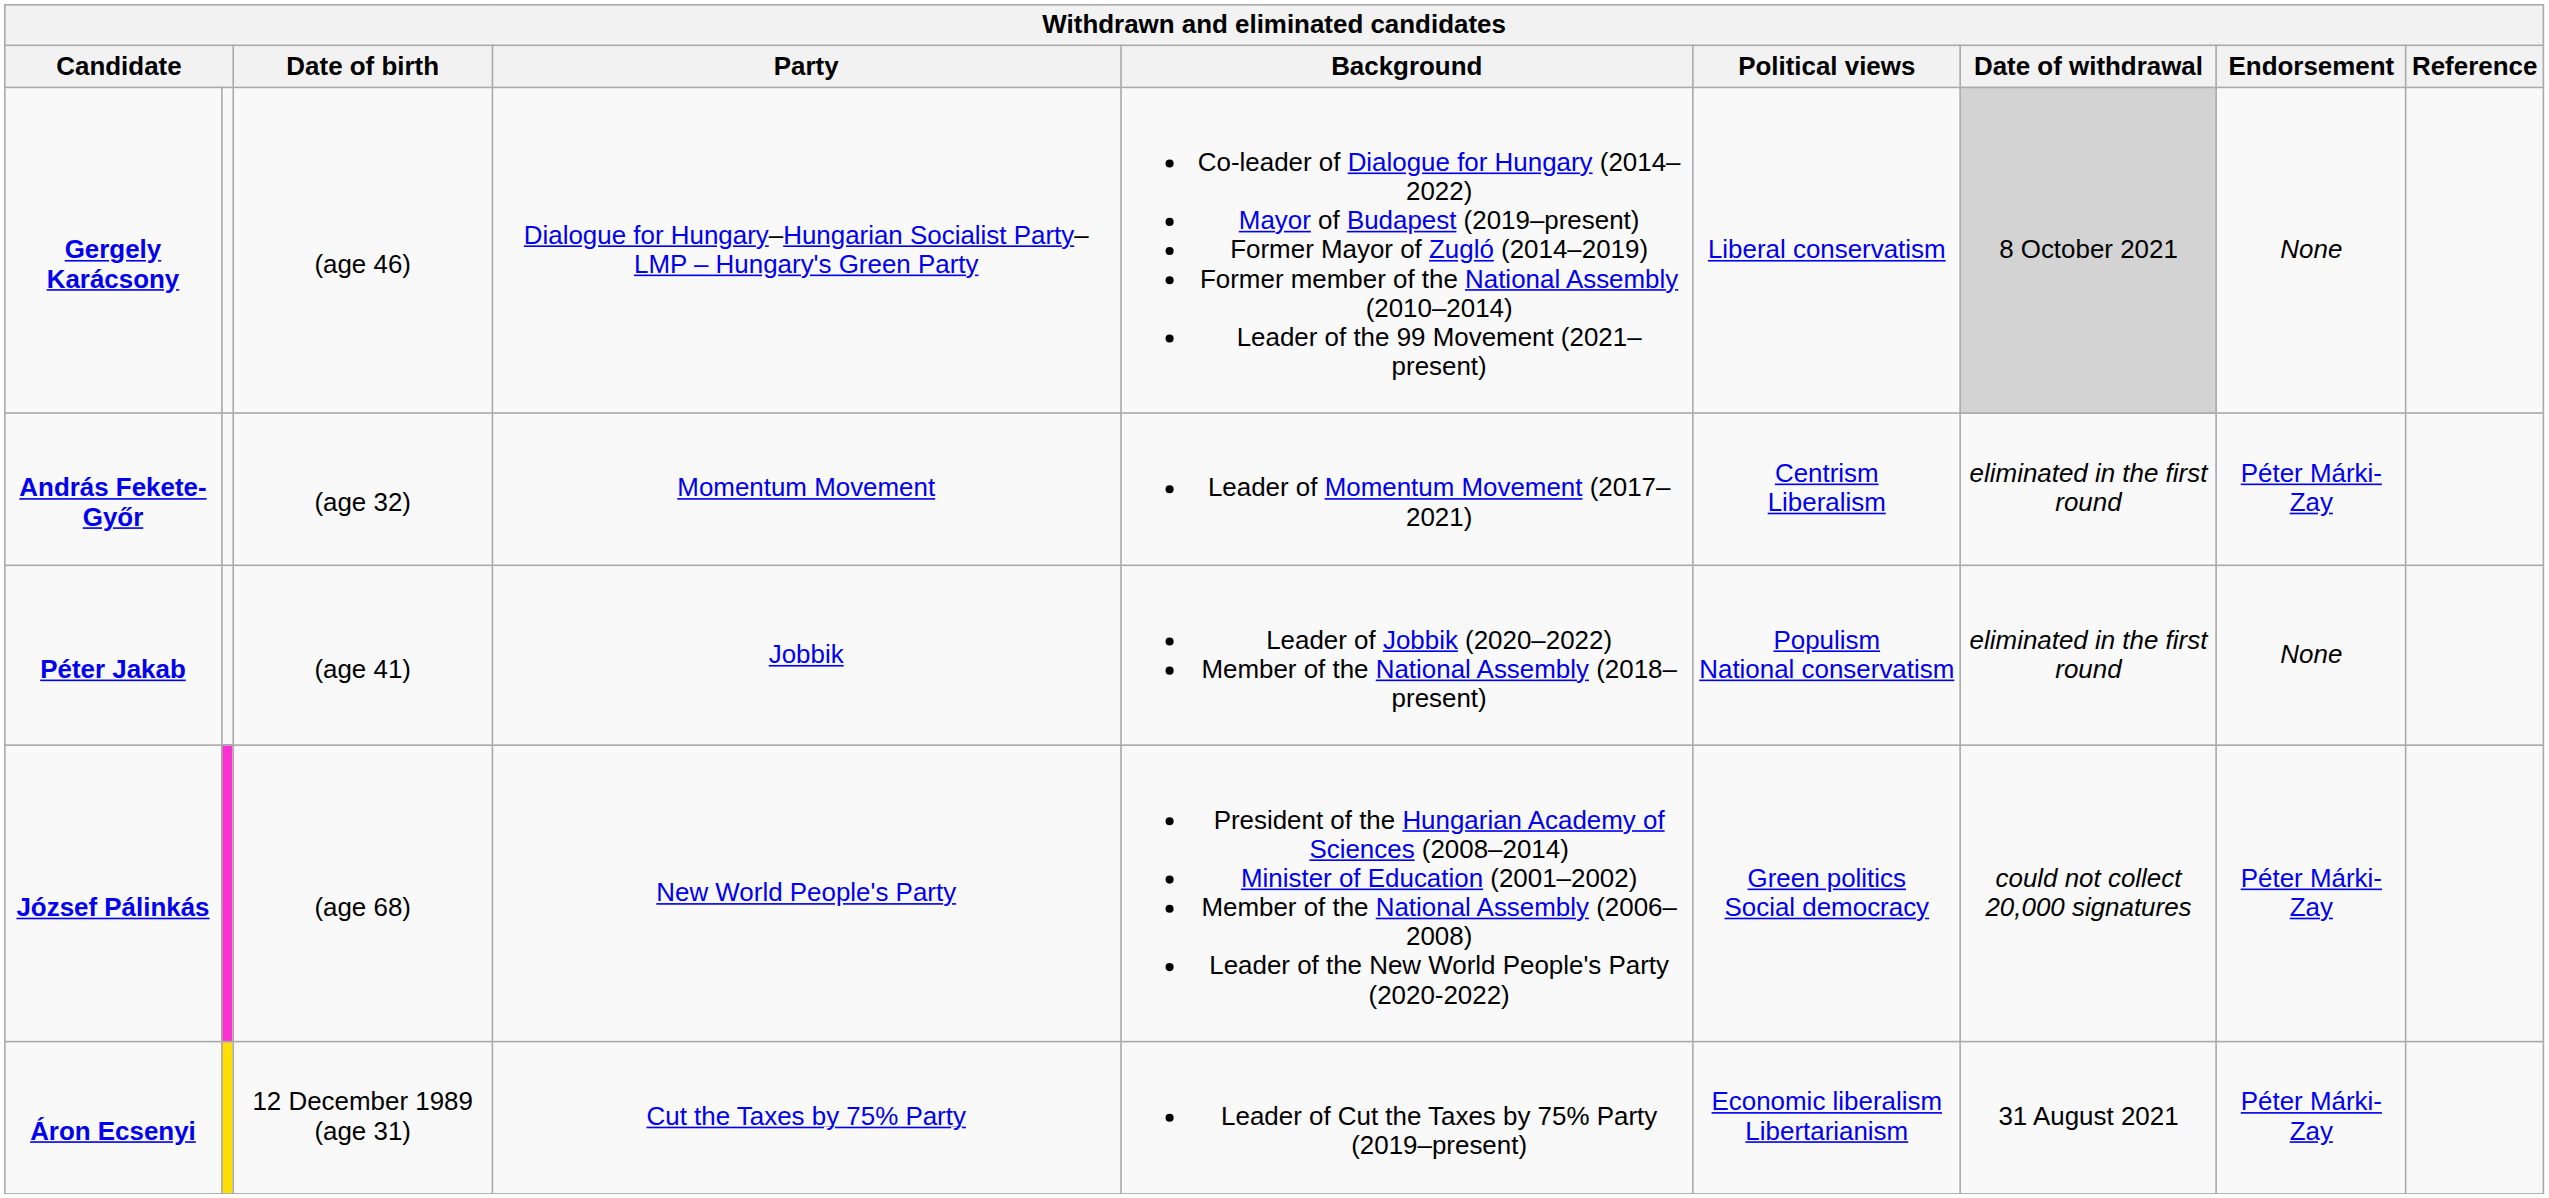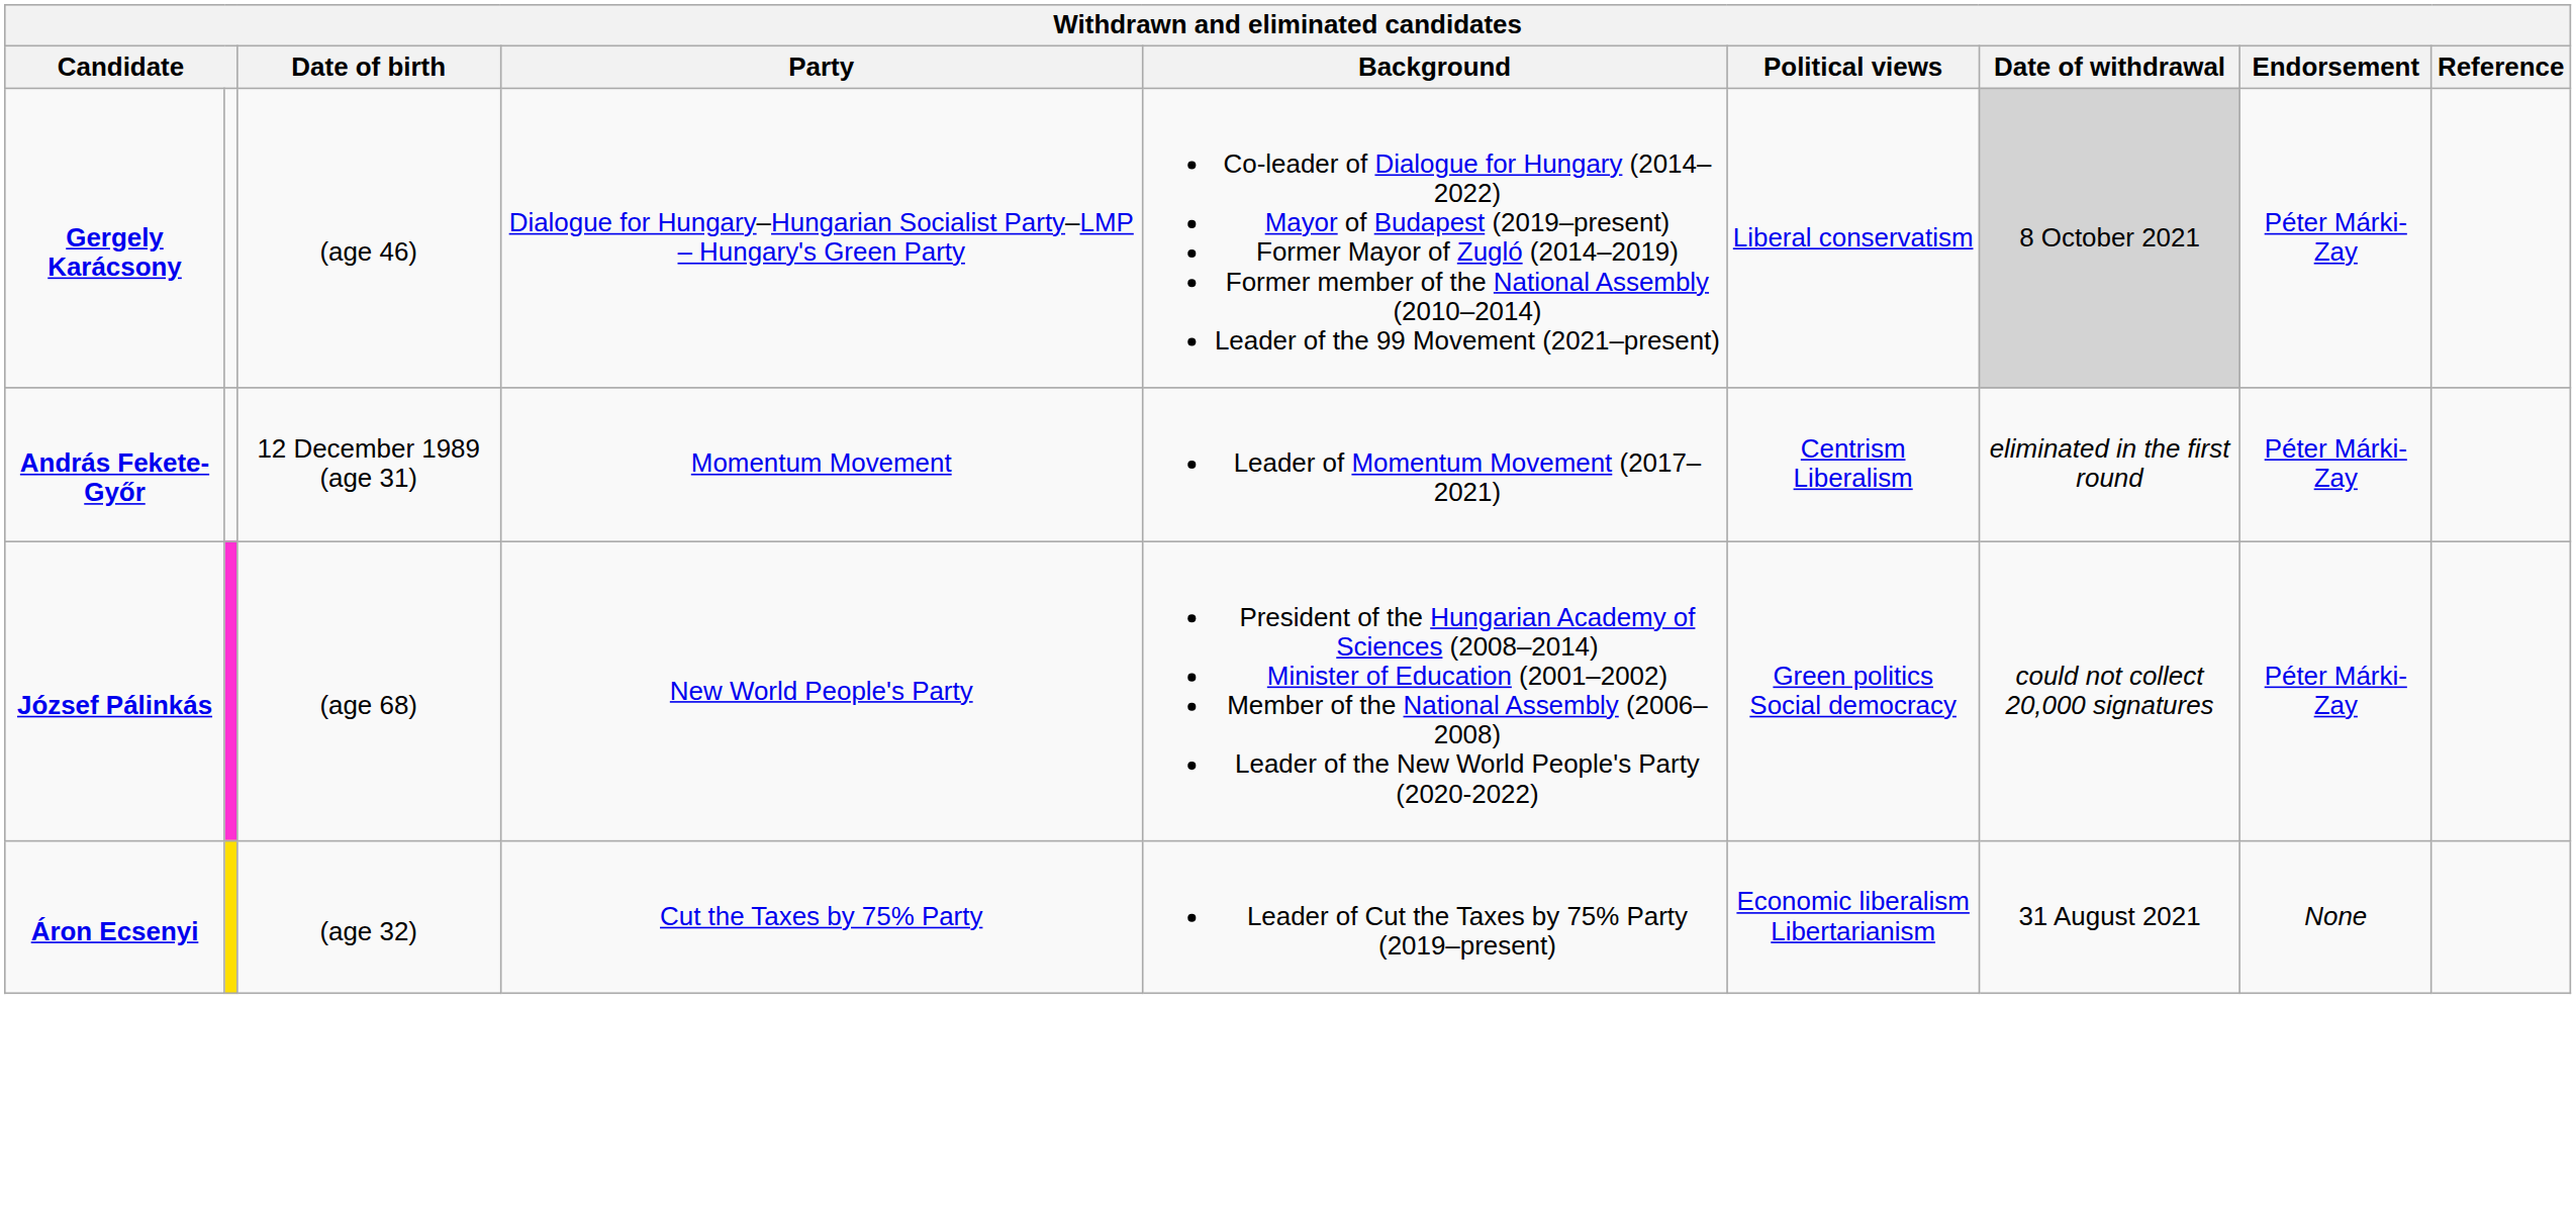Gergely Karácsony | Endorsement: None -> Péter Márki-Zay
András Fekete-Győr | Date of birth: (age 32) -> 12 December 1989 (age 31)
- row: Péter Jakab | (age 41) | Jobbik | Leader of Jobbik (2020–2022) Member of the National Assembly (2018–present) | Populism National conservatism | eliminated in the first round | None
Áron Ecsenyi | Date of birth: 12 December 1989 (age 31) -> (age 32)
Áron Ecsenyi | Endorsement: Péter Márki-Zay -> None
